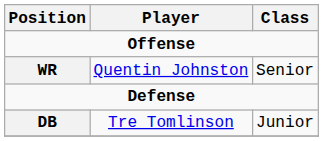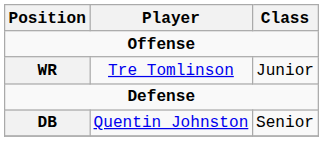WR | Player: Quentin Johnston -> Tre Tomlinson
WR | Class: Senior -> Junior
DB | Player: Tre Tomlinson -> Quentin Johnston
DB | Class: Junior -> Senior
